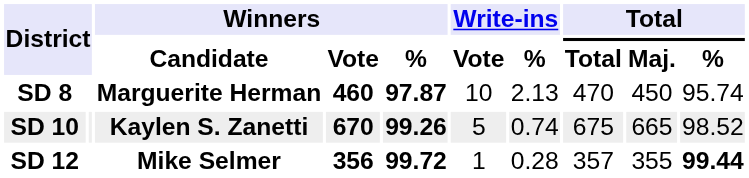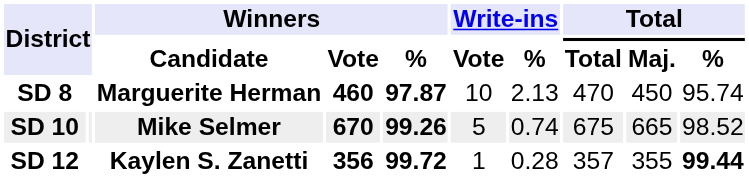SD 10 | Winners / Candidate: Kaylen S. Zanetti -> Mike Selmer
SD 12 | Winners / Candidate: Mike Selmer -> Kaylen S. Zanetti
